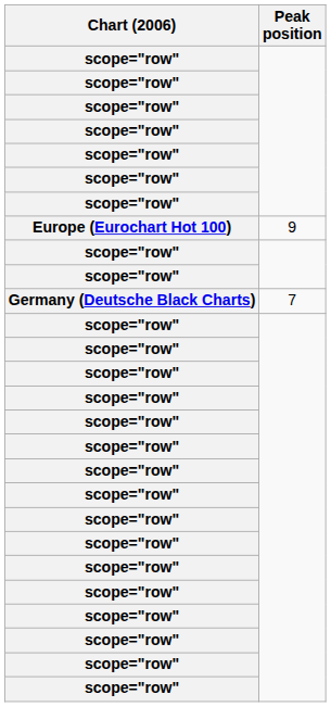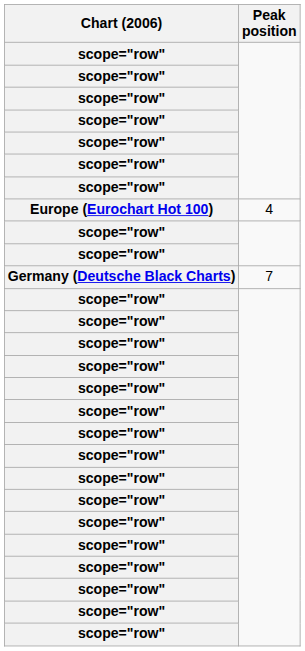Europe (Eurochart Hot 100) | Peak position: 9 -> 4
